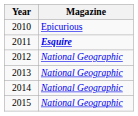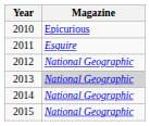2011 | Magazine: bold -> normal
2013 | Magazine: no background -> lightgrey background
